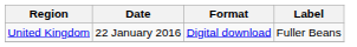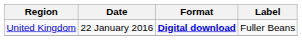United Kingdom | Format: normal -> bold
